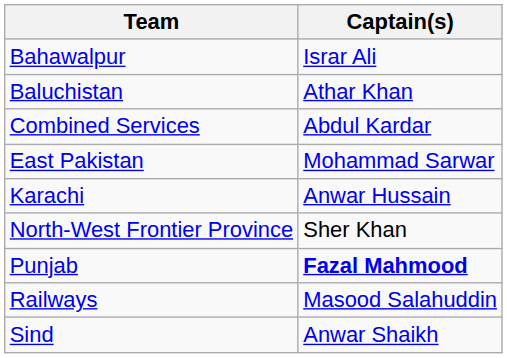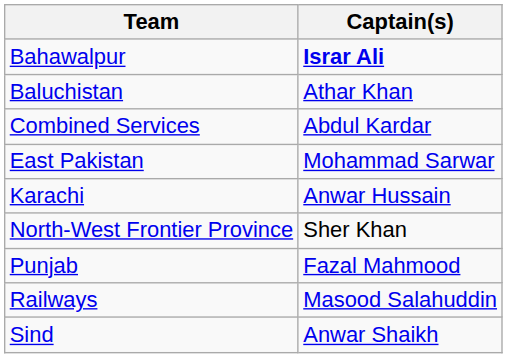Bahawalpur | Captain(s): normal -> bold
Punjab | Captain(s): bold -> normal
